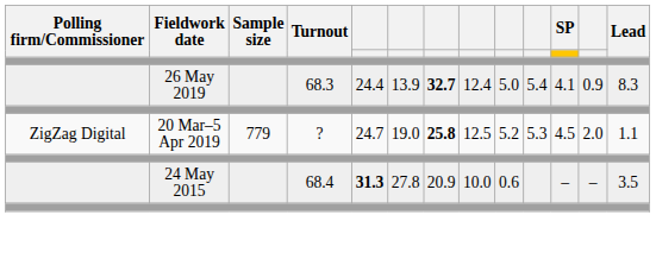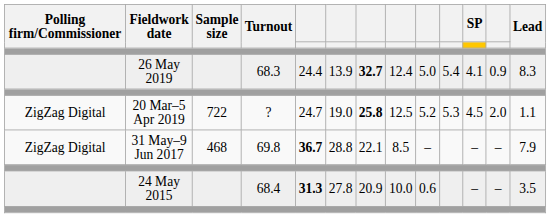20 Mar–5 Apr 2019 | Sample size: 779 -> 722
+ row: ZigZag Digital | 31 May–9 Jun 2017 | 468 | 69.8 | 36.7 | 28.8 | 22.1 | 8.5 | – | – | – | 7.9
